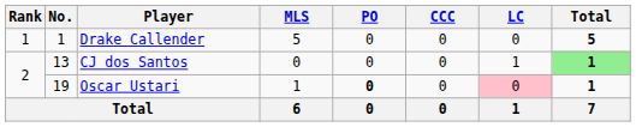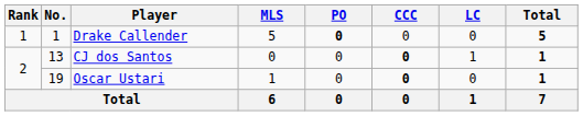Drake Callender | PO: normal -> bold
CJ dos Santos | CCC: normal -> bold
CJ dos Santos | Total: lightgreen background -> no background
Oscar Ustari | PO: bold -> normal
Oscar Ustari | CCC: normal -> bold
Oscar Ustari | LC: pink background -> no background
